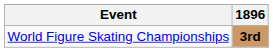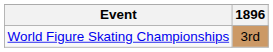World Figure Skating Championships | 1896: bold -> normal
